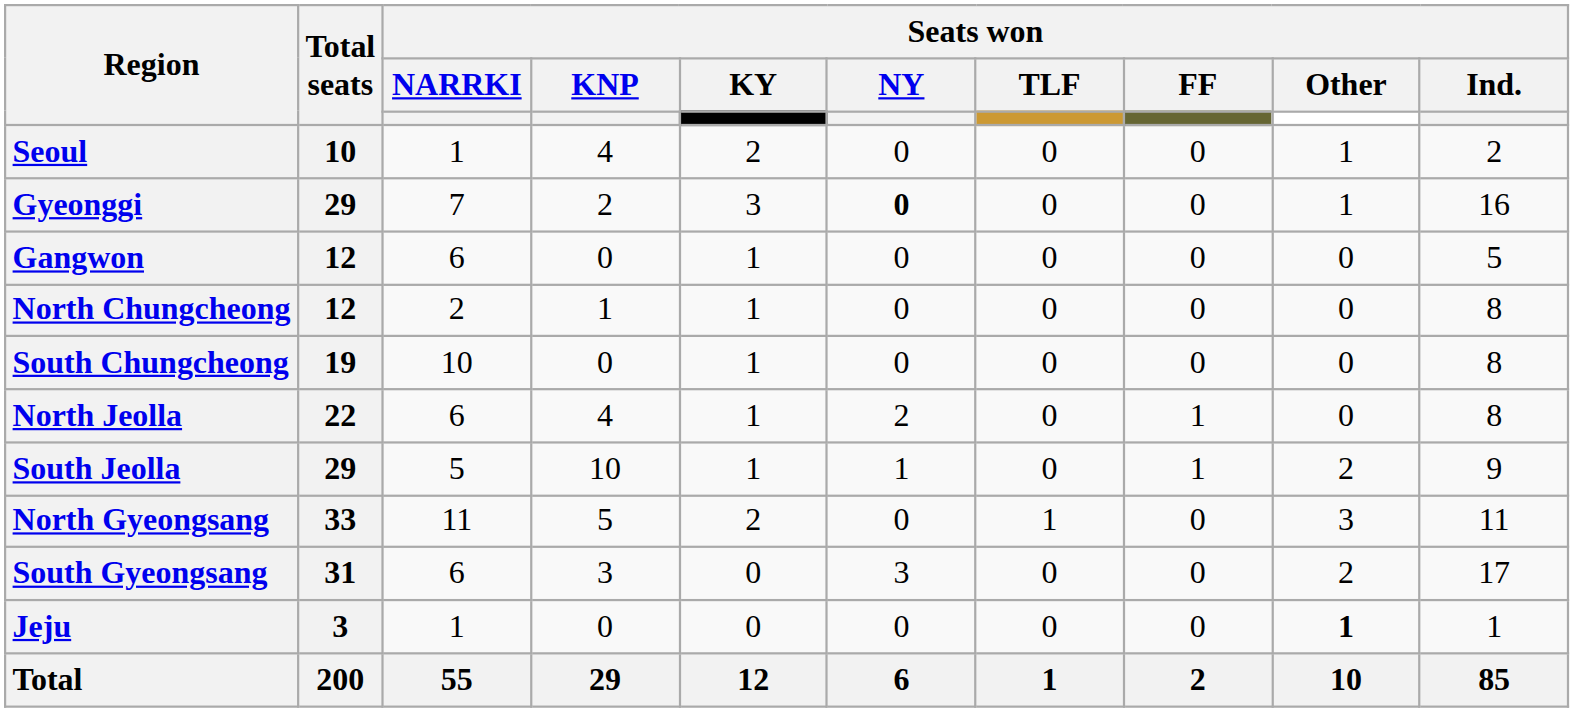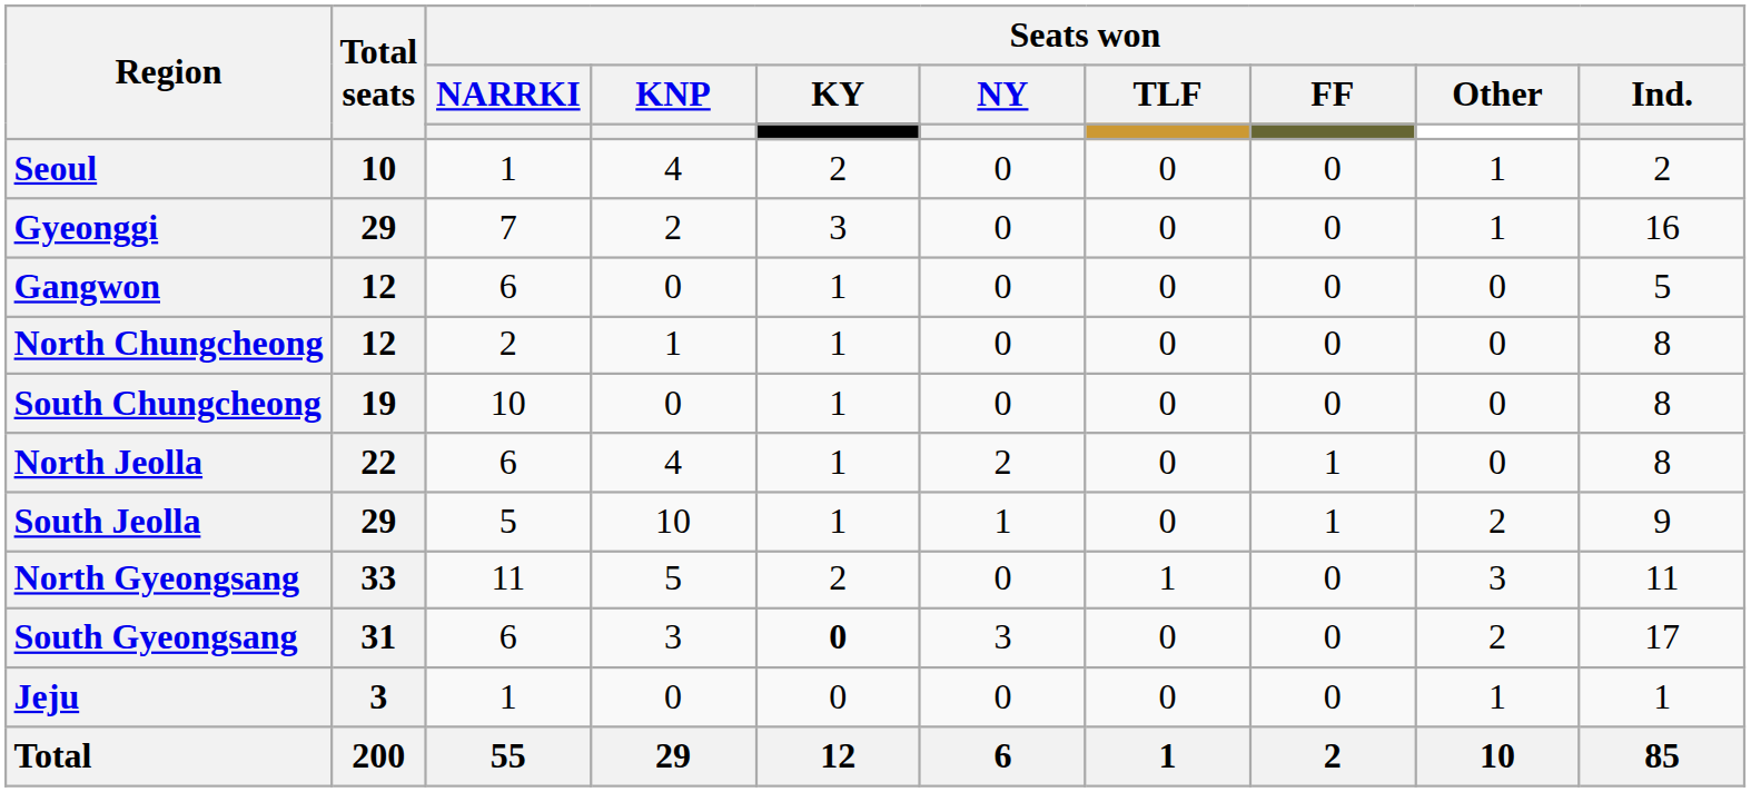Gyeonggi | Seats won / NY: bold -> normal
South Gyeongsang | Seats won / KY: normal -> bold
Jeju | Seats won / Other: bold -> normal
